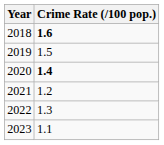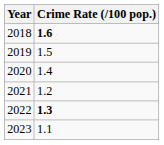2020 | Crime Rate (/100 pop.): bold -> normal
2022 | Crime Rate (/100 pop.): normal -> bold
